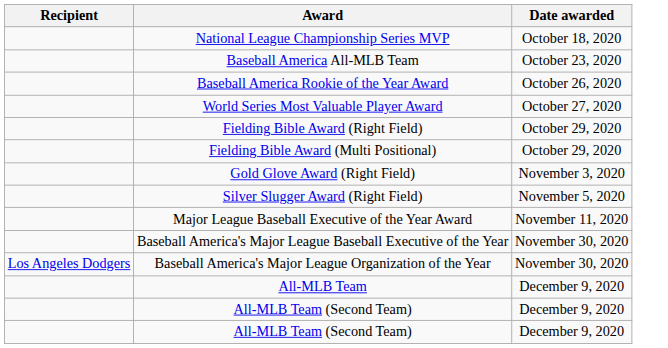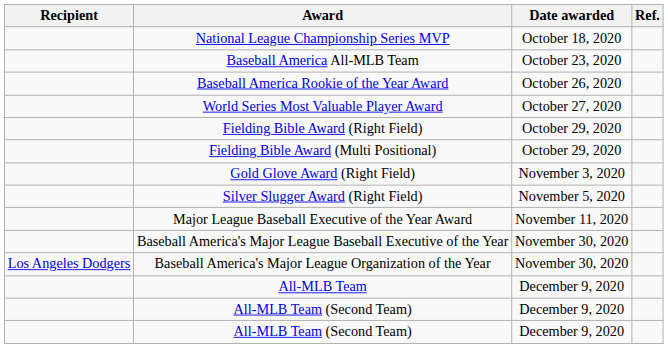+ column: Ref.
